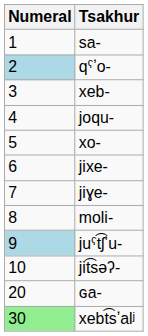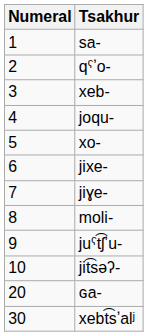qˤʼo- | Numeral: lightblue background -> no background
juˤt͡ʃʼu- | Numeral: lightblue background -> no background
xebt͡sʼalʲ | Numeral: lightgreen background -> no background
